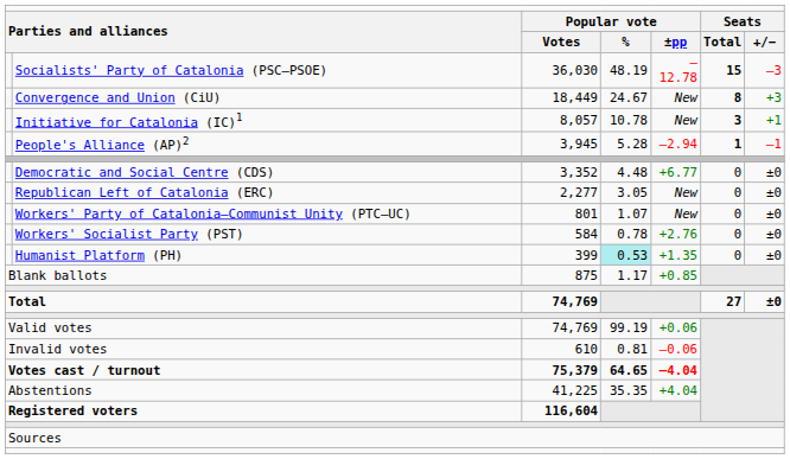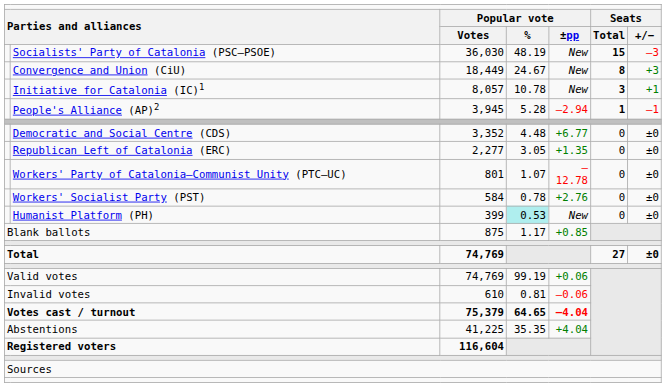Socialists' Party of Catalonia (PSC–PSOE) | column 5: –12.78 -> New
Republican Left of Catalonia (ERC) | column 5: New -> +1.35
Workers' Party of Catalonia–Communist Unity (PTC–UC) | column 5: New -> –12.78
Humanist Platform (PH) | column 5: +1.35 -> New
